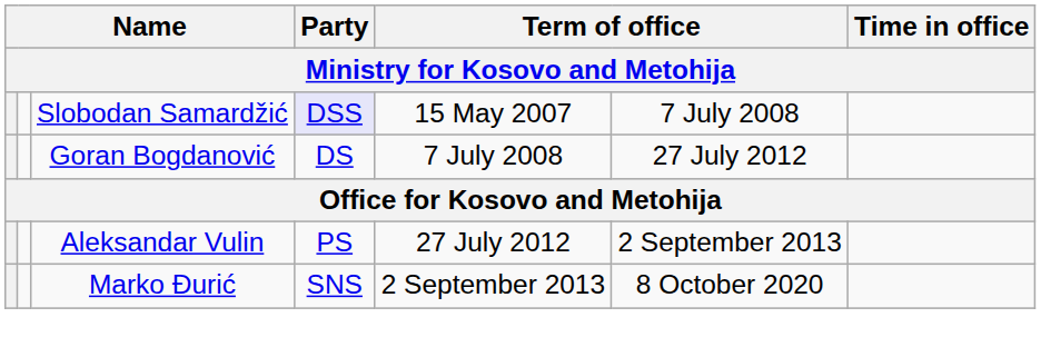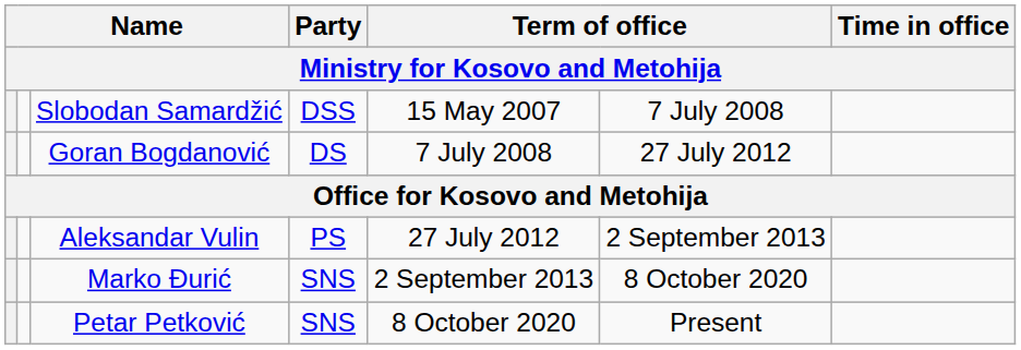Slobodan Samardžić | Party: lavender background -> no background
+ row: Petar Petković | SNS | 8 October 2020 | Present
